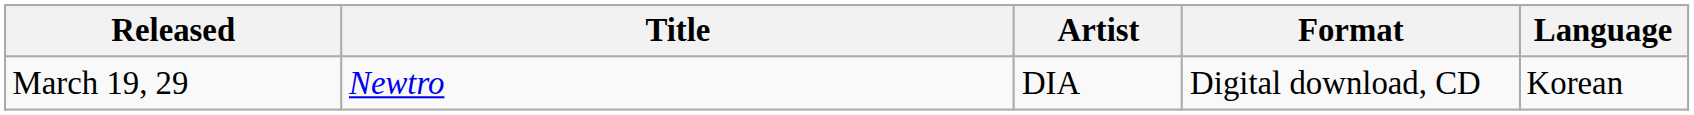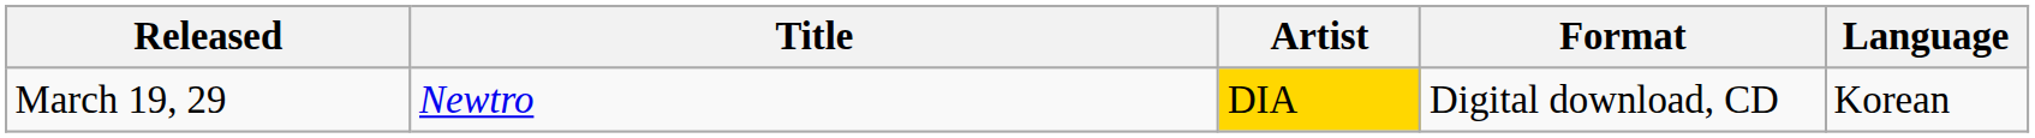March 19, 29 | Artist: no background -> gold background
